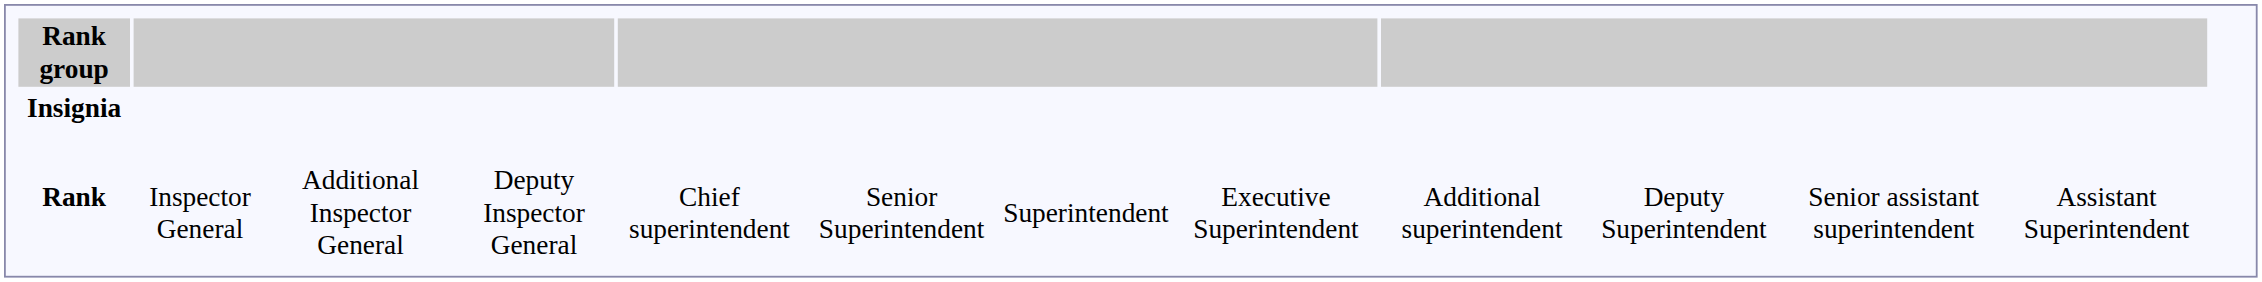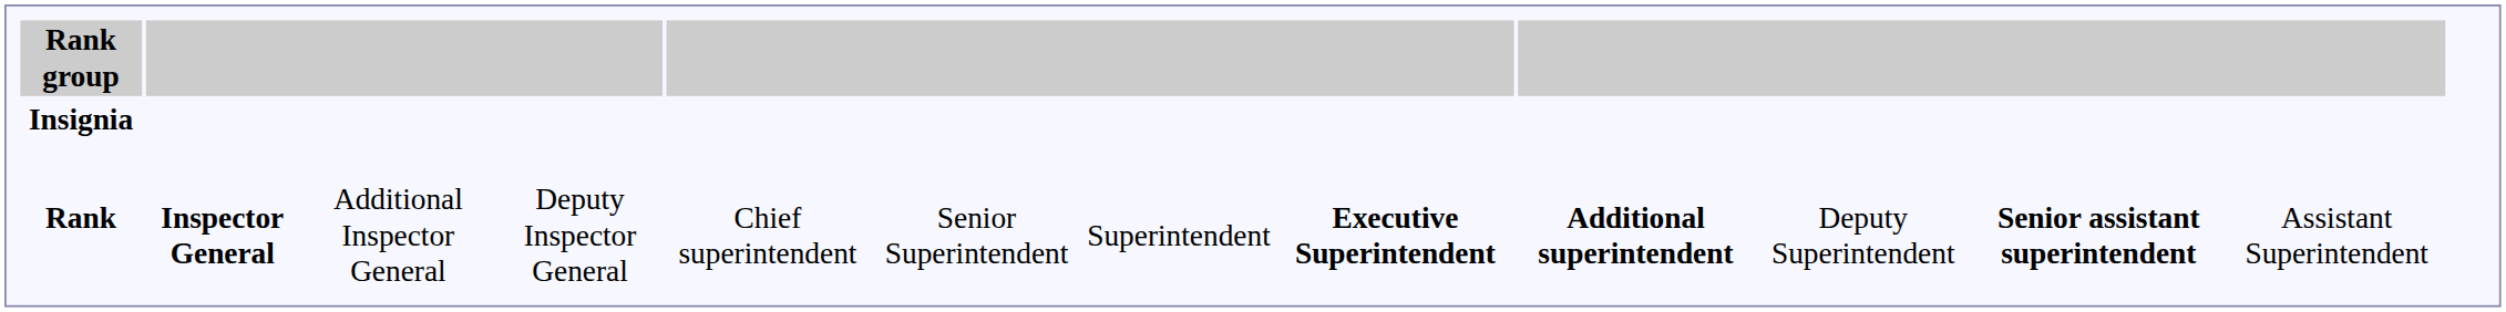Rank | column 2: normal -> bold
Rank | column 8: normal -> bold
Rank | column 9: normal -> bold
Rank | column 11: normal -> bold
